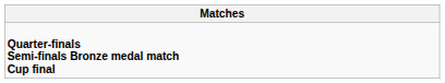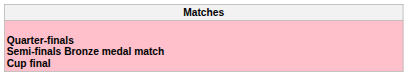row 2 | column 1: no background -> pink background
